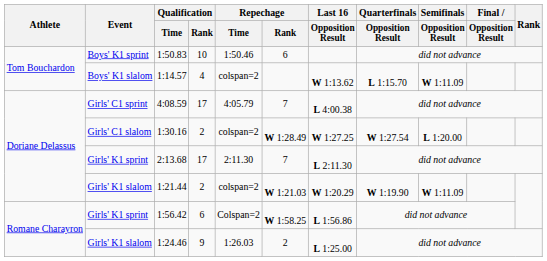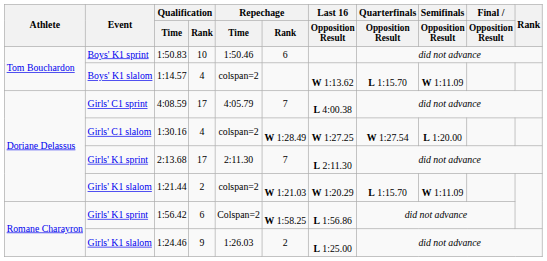1:30.16 | Qualification / Rank: 2 -> 4
1:21.44 | Quarterfinals / Opposition Result: W 1:19.90 -> L 1:15.70
